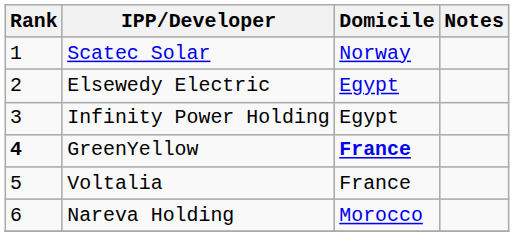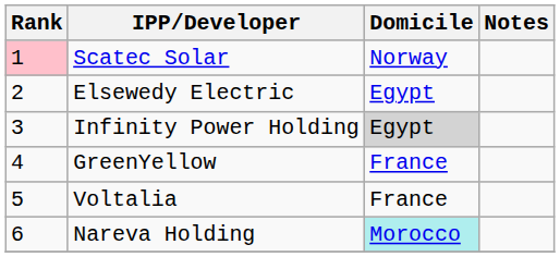Scatec Solar | Rank: no background -> pink background
Infinity Power Holding | Domicile: no background -> lightgrey background
GreenYellow | Rank: bold -> normal
GreenYellow | Domicile: bold -> normal
Nareva Holding | Domicile: no background -> paleturquoise background
